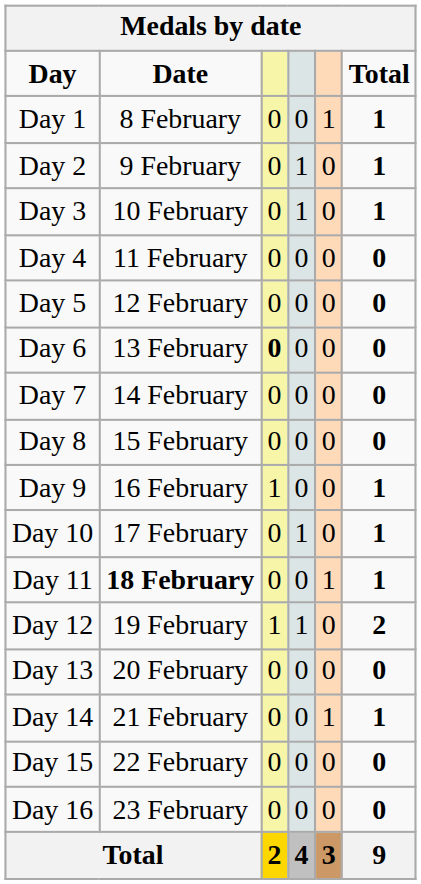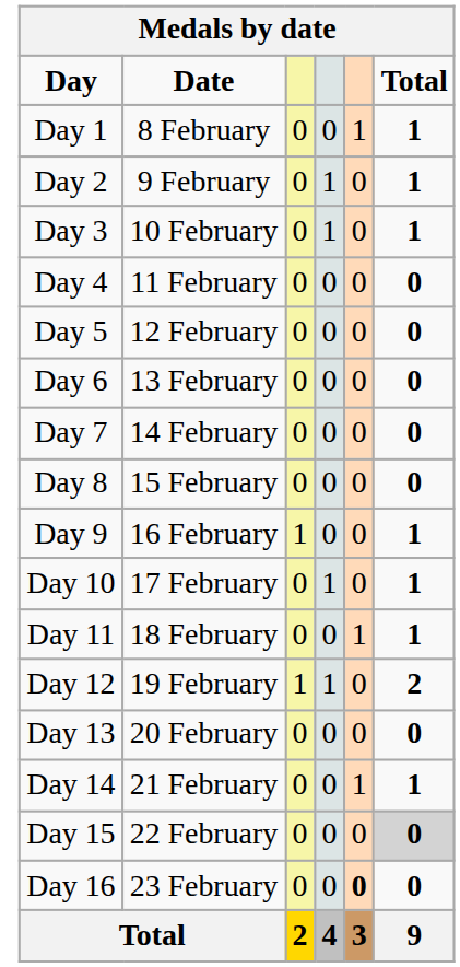Day 6 | column 3: bold -> normal
Day 11 | Date: bold -> normal
Day 15 | Total: no background -> lightgrey background
Day 16 | column 5: normal -> bold
